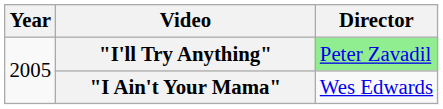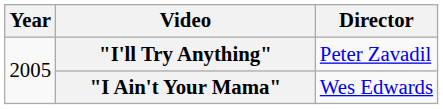"I'll Try Anything" | Director: lightgreen background -> no background
